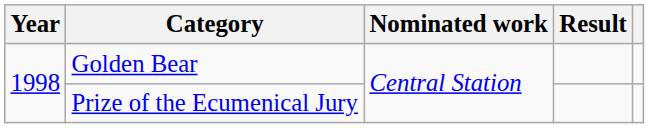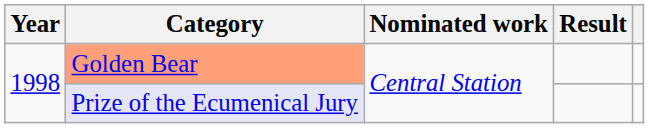Golden Bear | Category: no background -> lightsalmon background
Prize of the Ecumenical Jury | Category: no background -> lavender background
